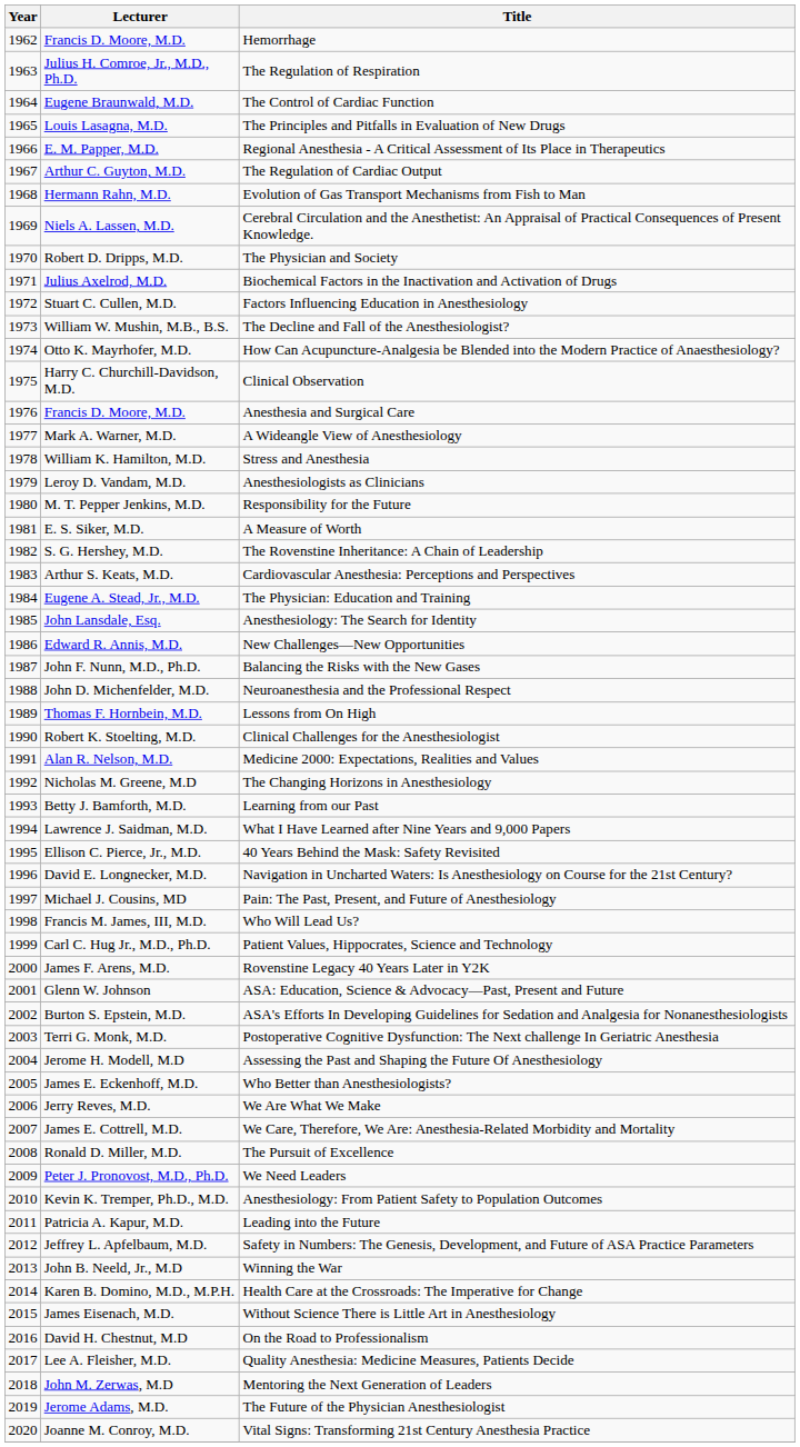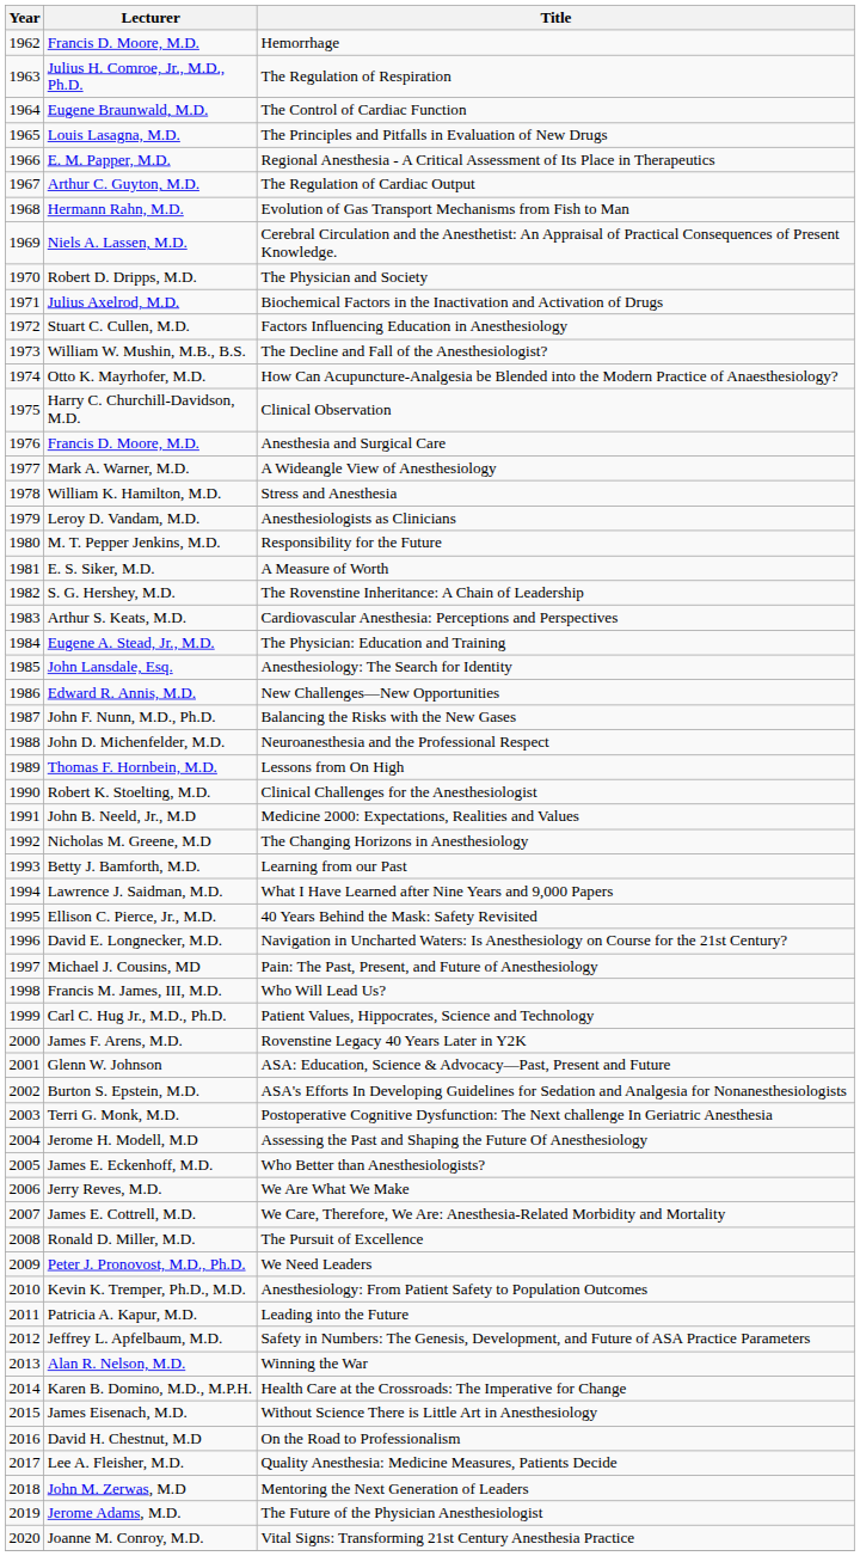Medicine 2000: Expectations, Realities and Values | Lecturer: Alan R. Nelson, M.D. -> John B. Neeld, Jr., M.D
Winning the War | Lecturer: John B. Neeld, Jr., M.D -> Alan R. Nelson, M.D.
